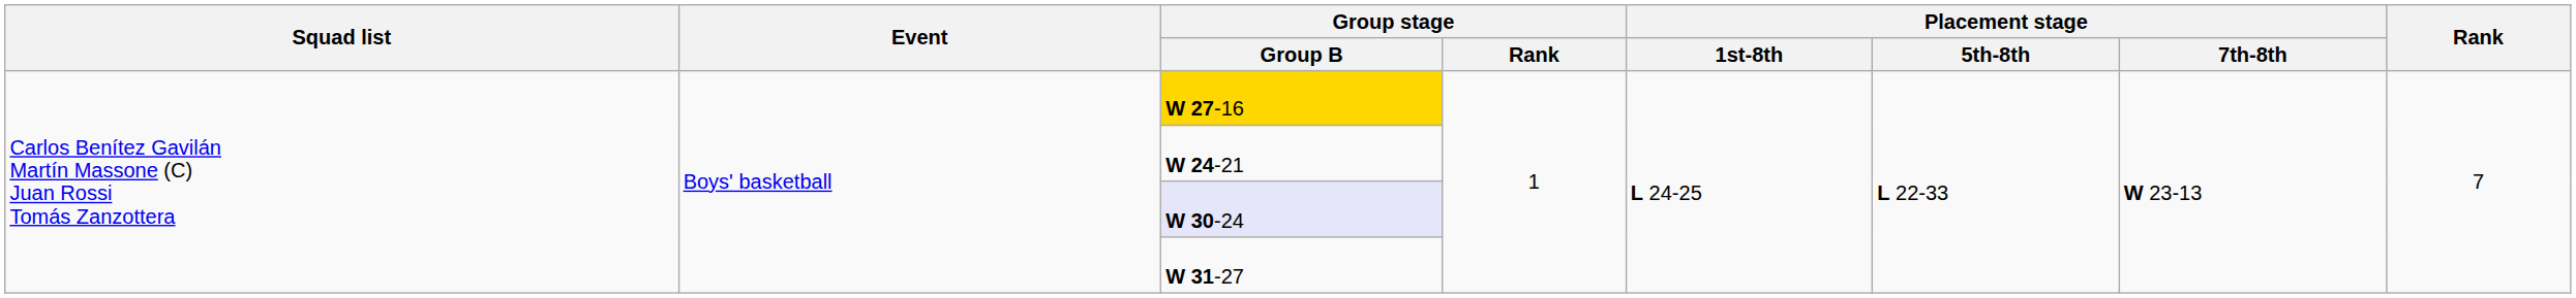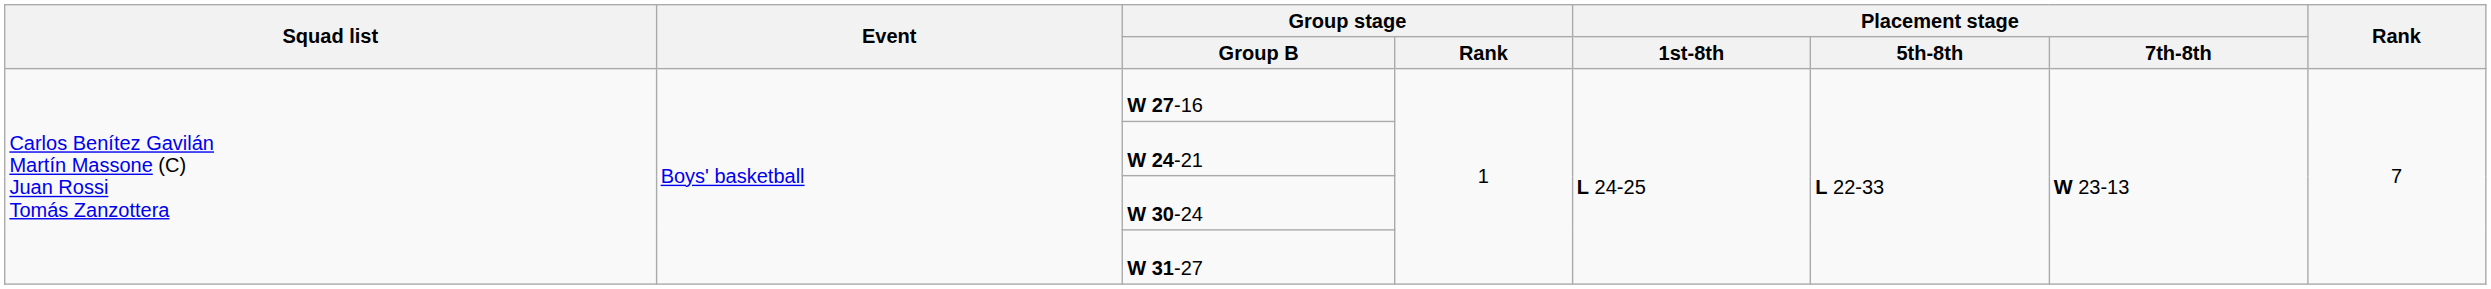W 27-16 | Group stage / Group B: gold background -> no background
W 30-24 | Group stage / Group B: lavender background -> no background
